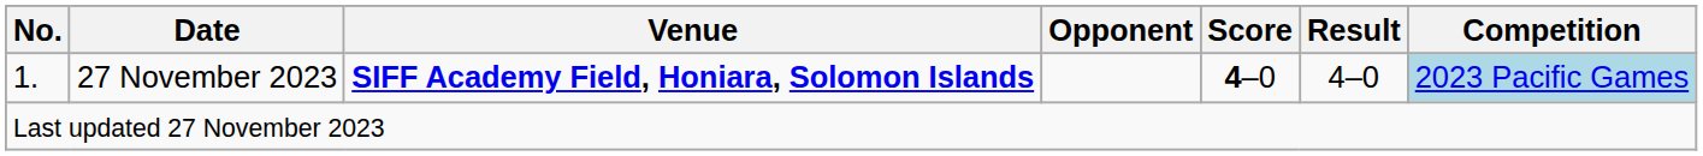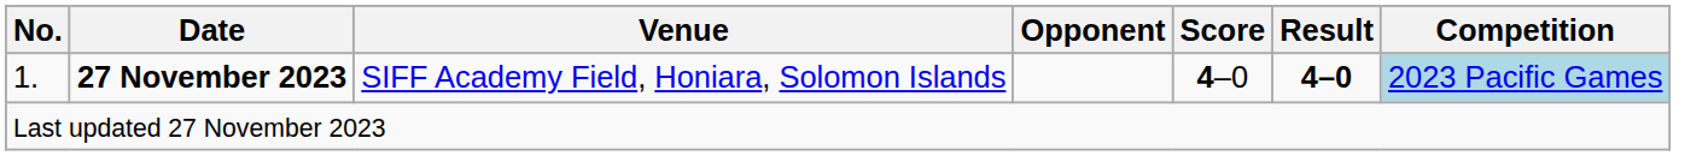1. | Date: normal -> bold
1. | Venue: bold -> normal
1. | Result: normal -> bold
